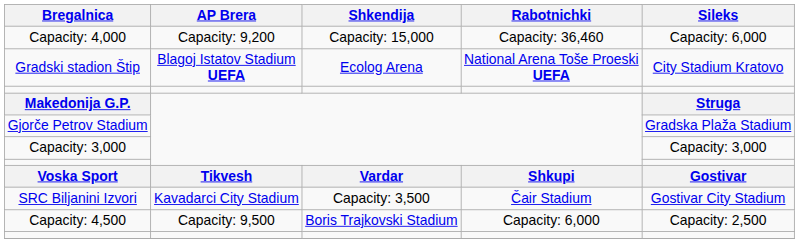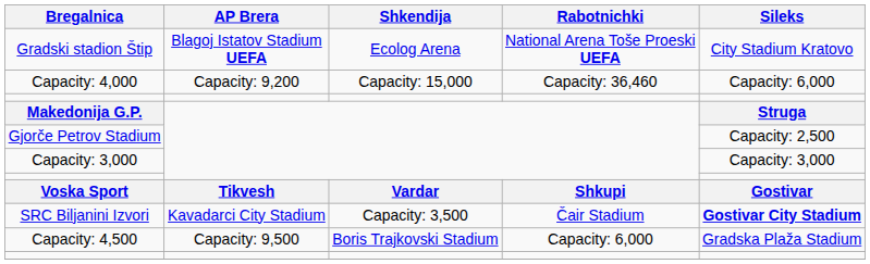rows swapped: Gradski stadion Štip <-> Capacity: 4,000
Gjorče Petrov Stadium | Sileks: Gradska Plaža Stadium -> Capacity: 2,500
SRC Biljanini Izvori | Sileks: normal -> bold
Capacity: 4,500 | Sileks: Capacity: 2,500 -> Gradska Plaža Stadium
